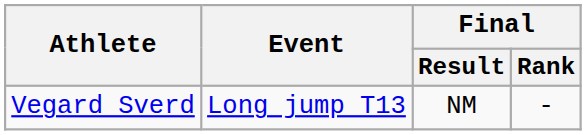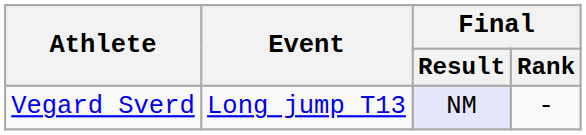Vegard Sverd | Final / Result: no background -> lavender background
